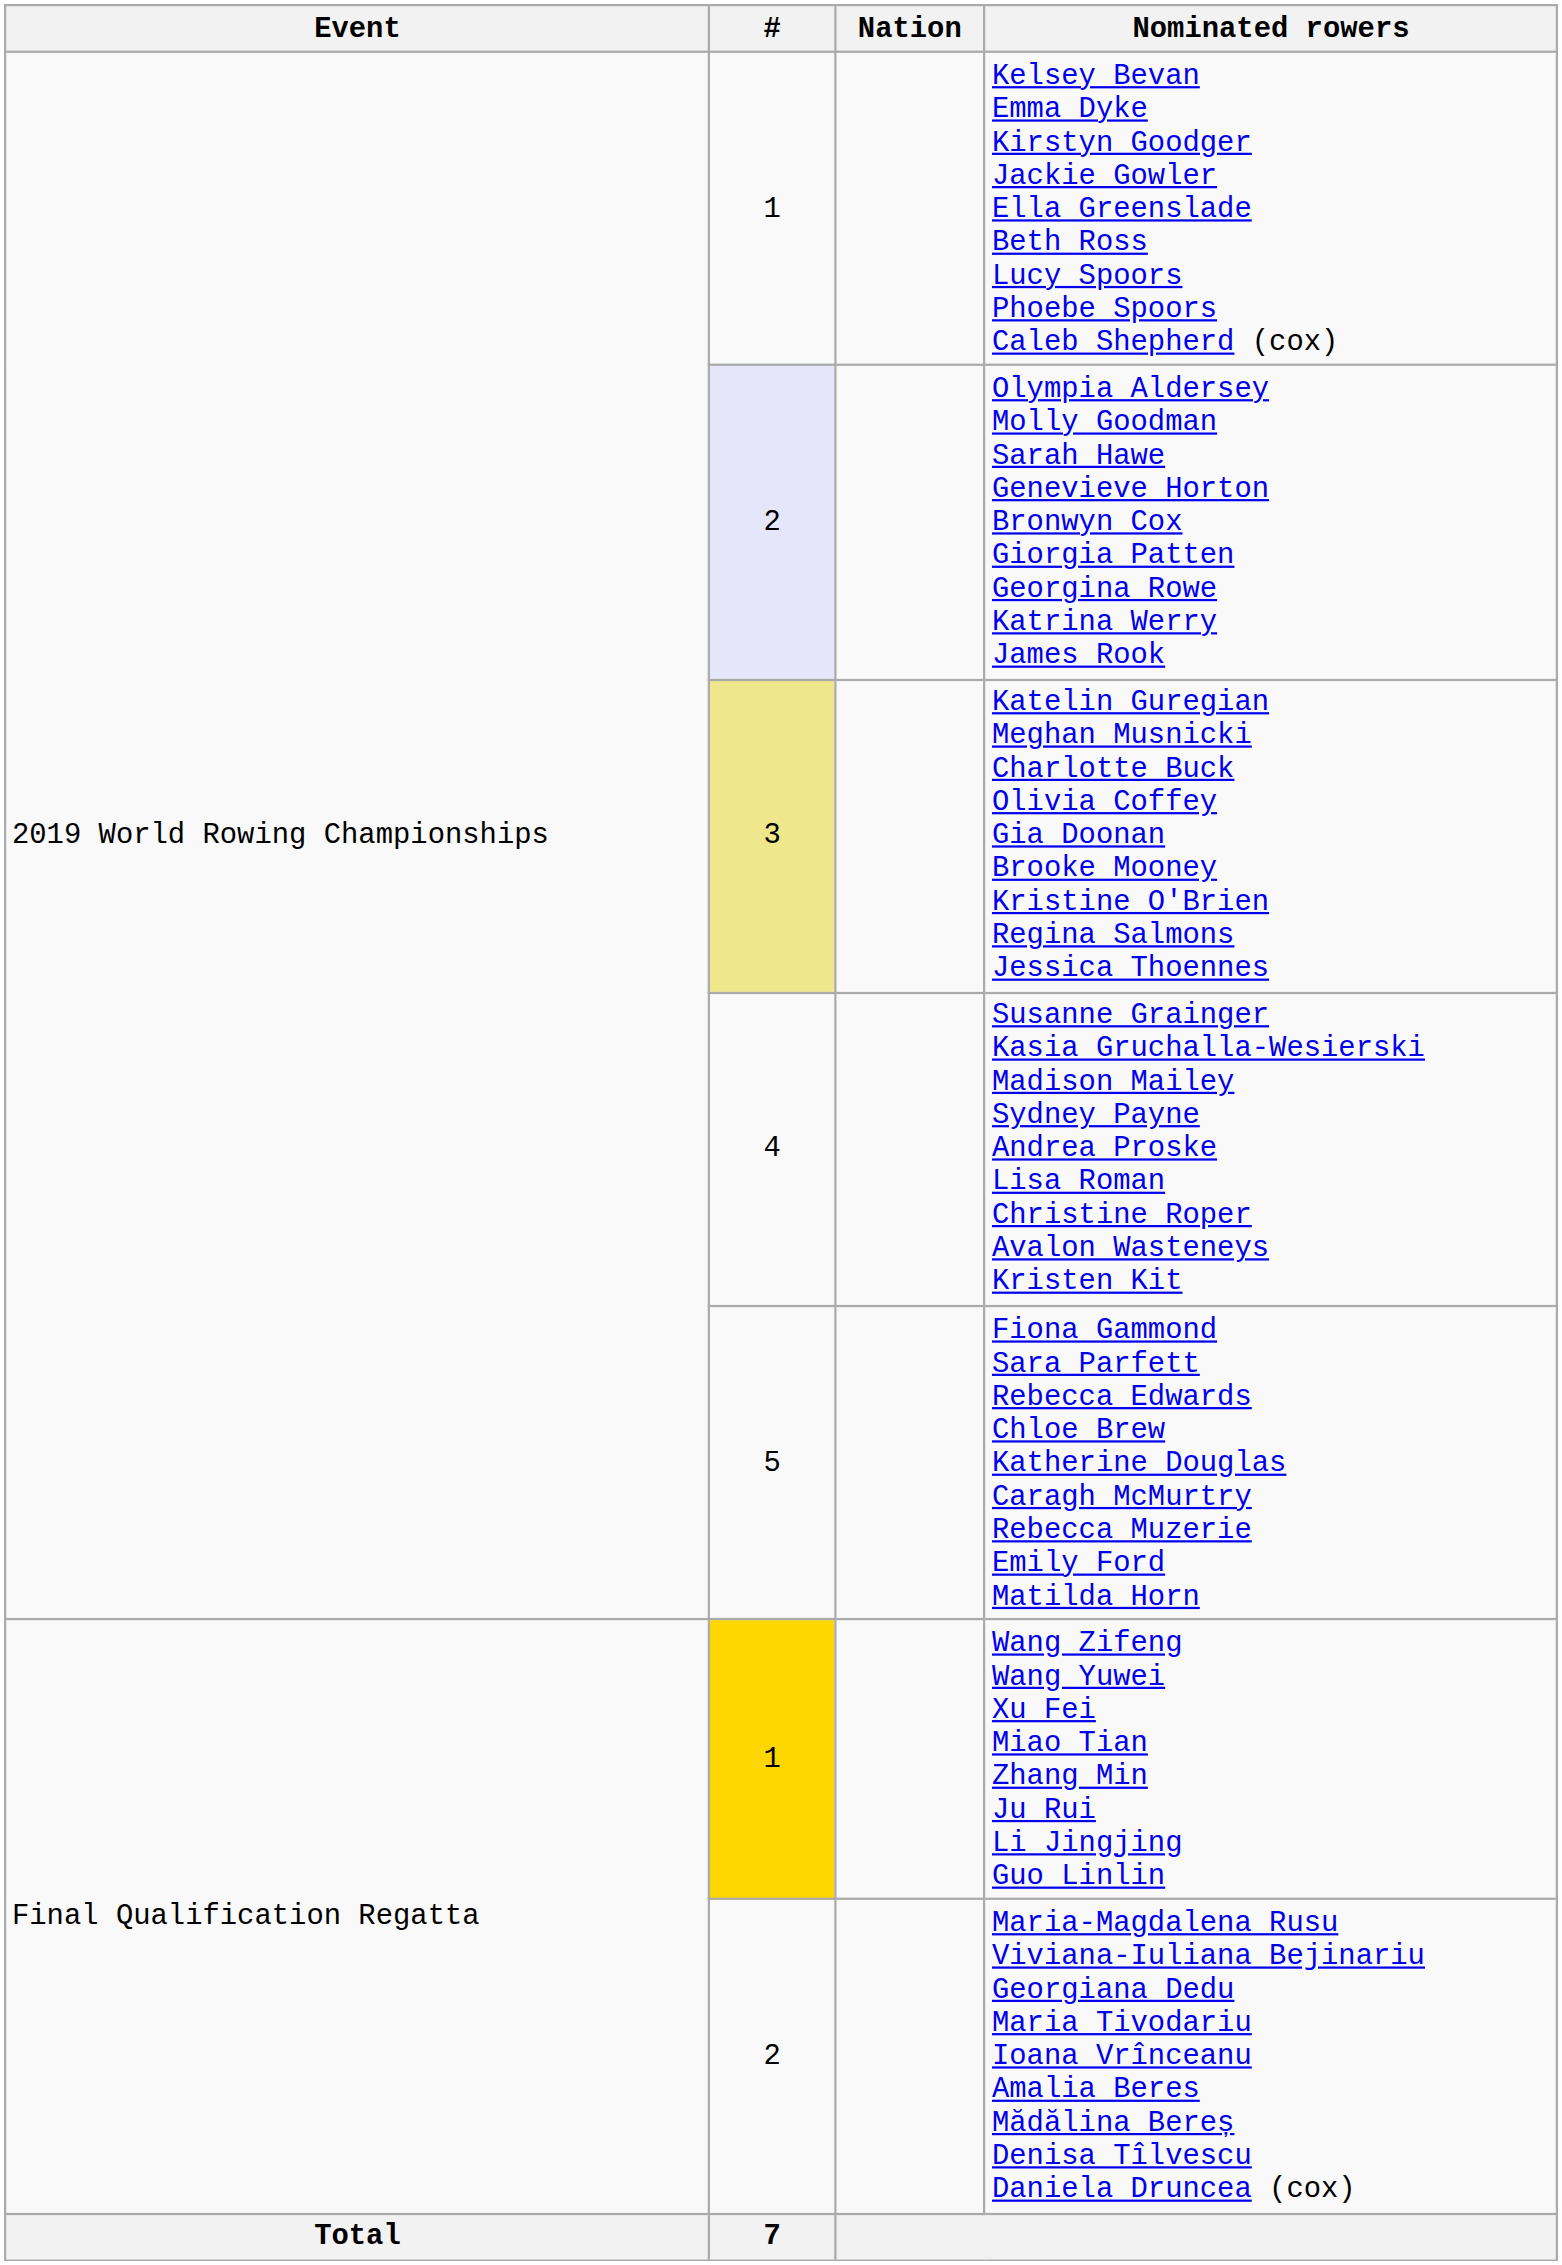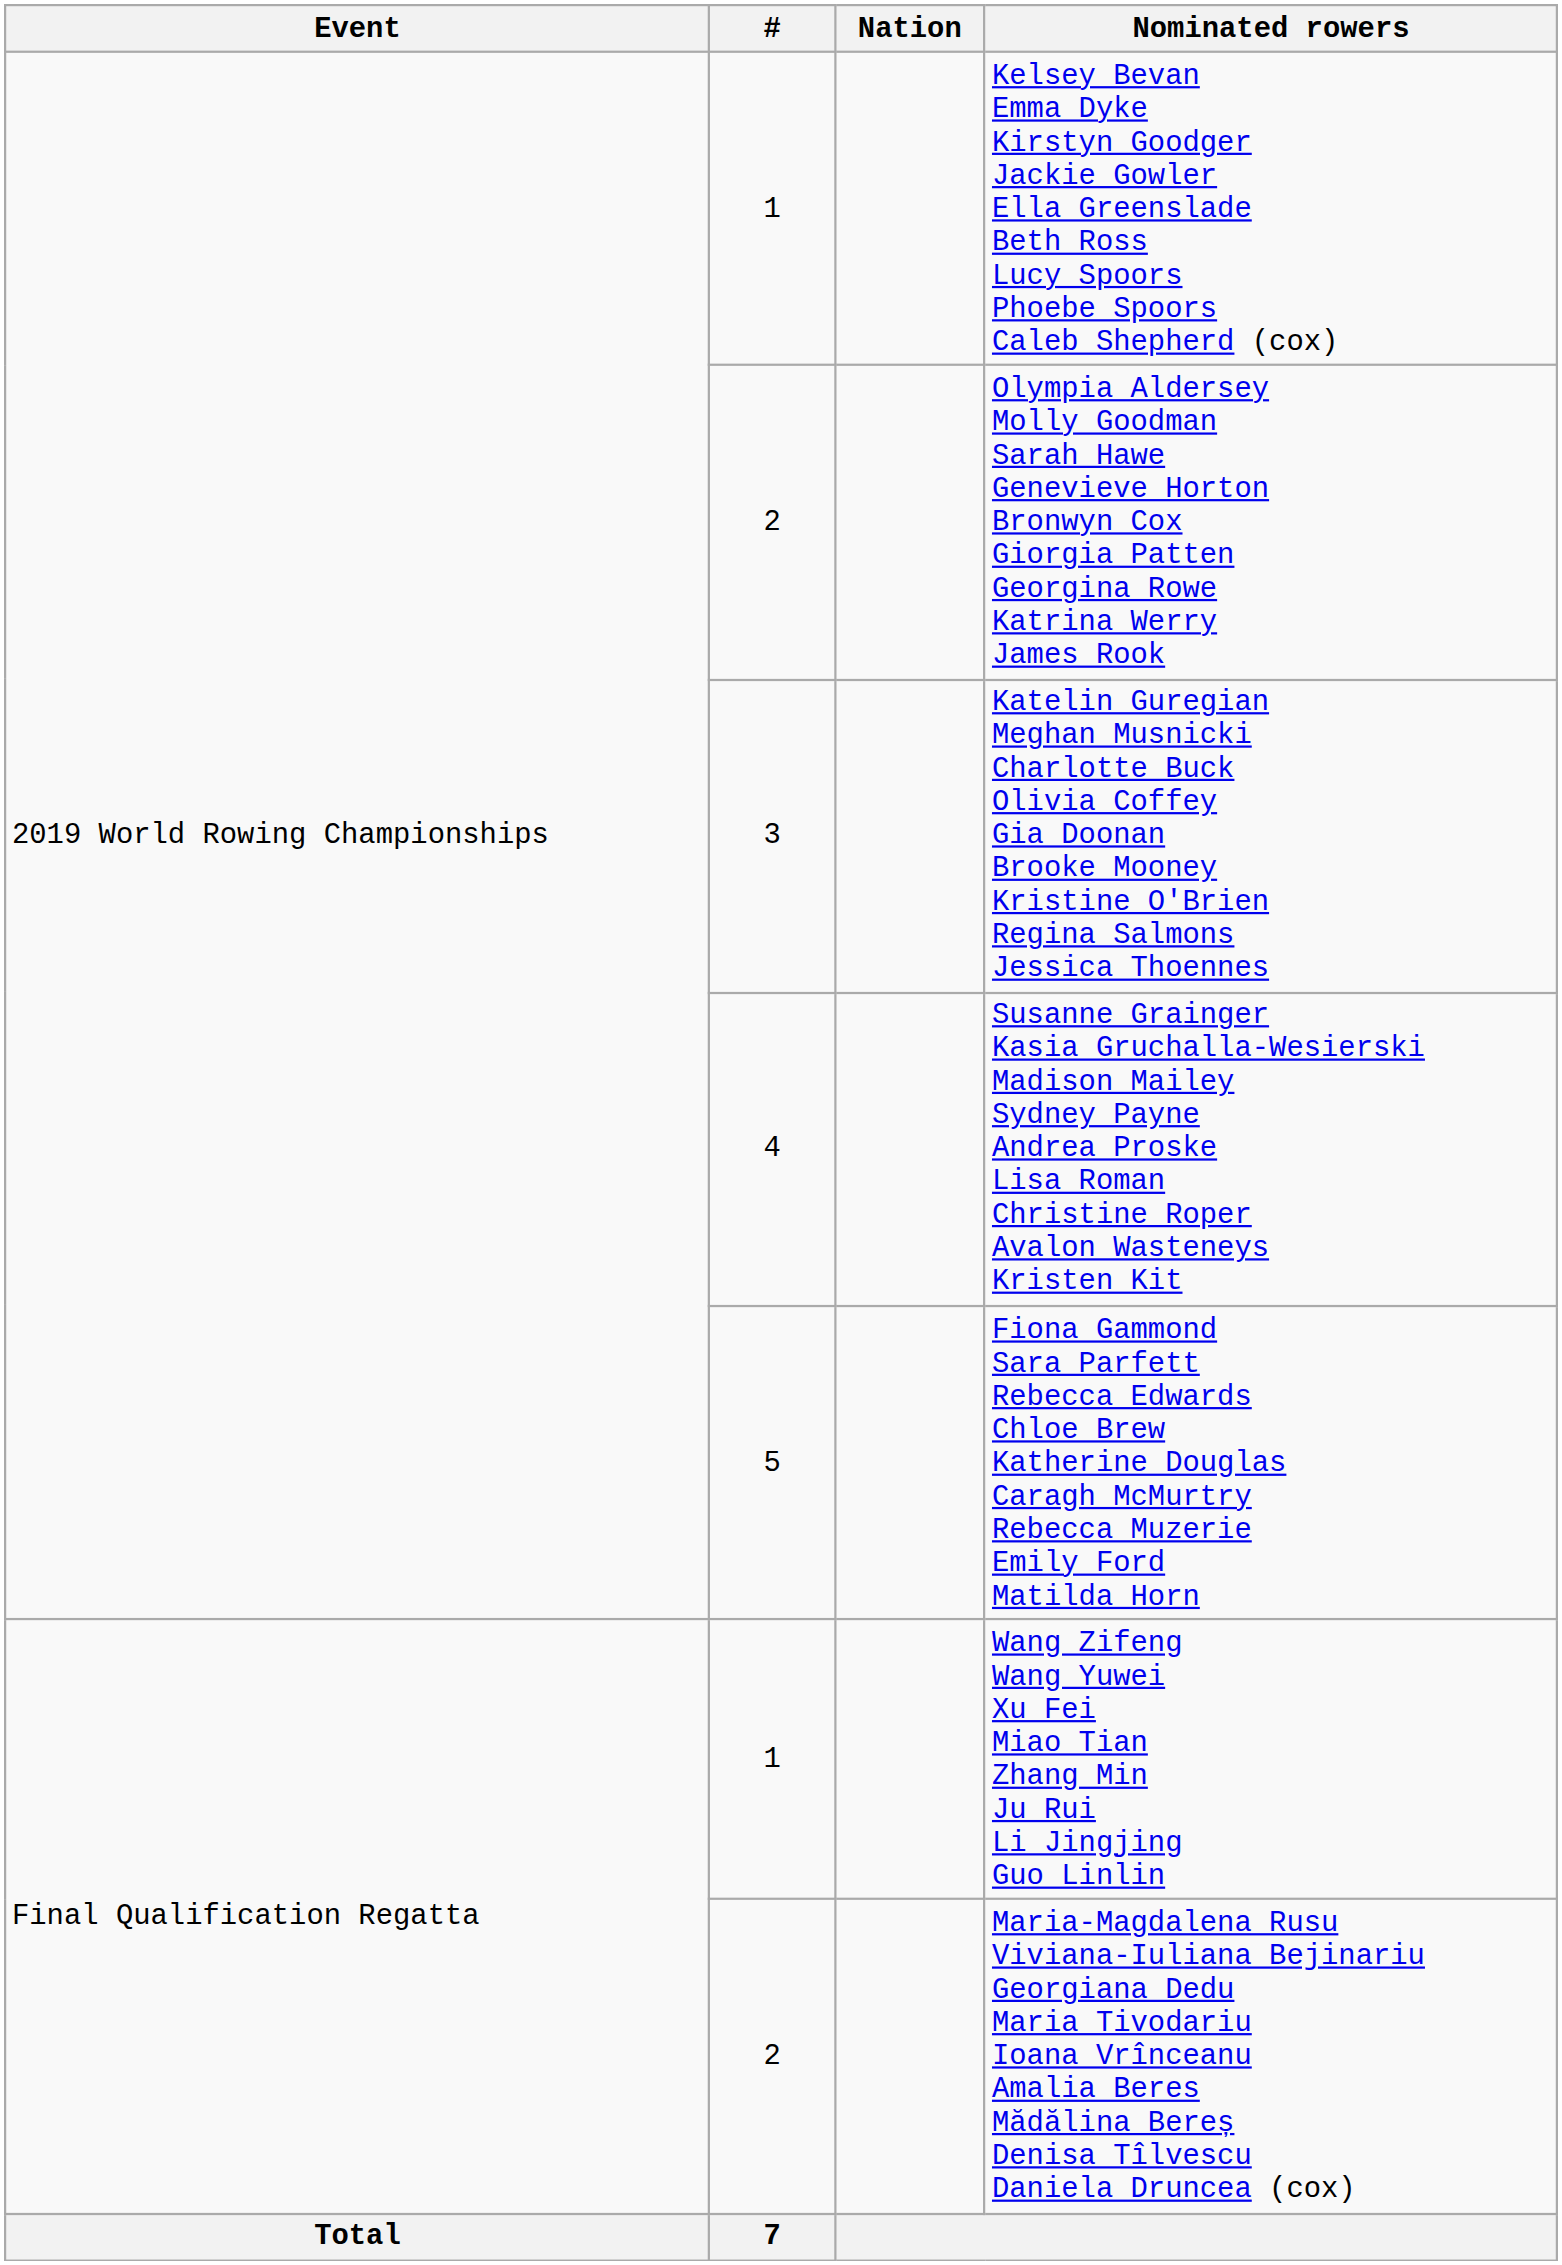row 3 | #: lavender background -> no background
row 4 | #: khaki background -> no background
row 7 | #: gold background -> no background
